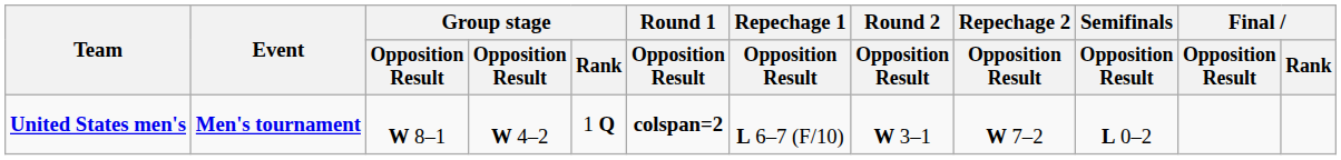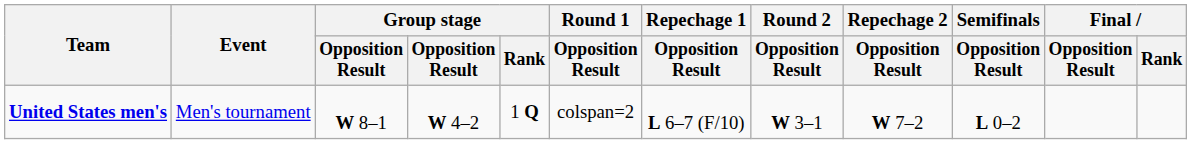United States men's | Event: bold -> normal
United States men's | Round 1 / Opposition Result: bold -> normal
